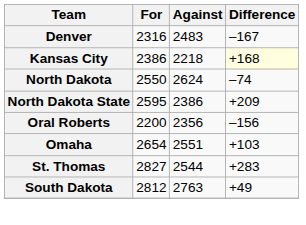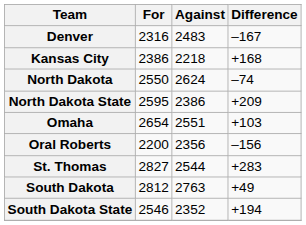Kansas City | Difference: lightyellow background -> no background
rows swapped: Omaha <-> Oral Roberts
+ row: South Dakota State | 2546 | 2352 | +194
